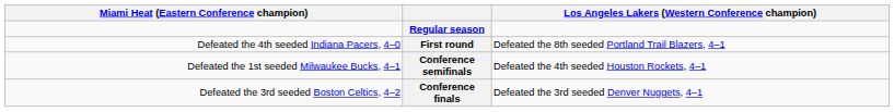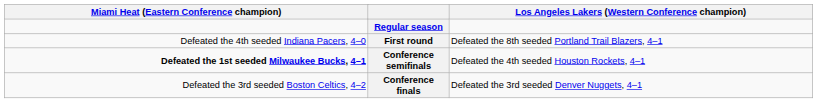Conference semifinals | column 1: normal -> bold
